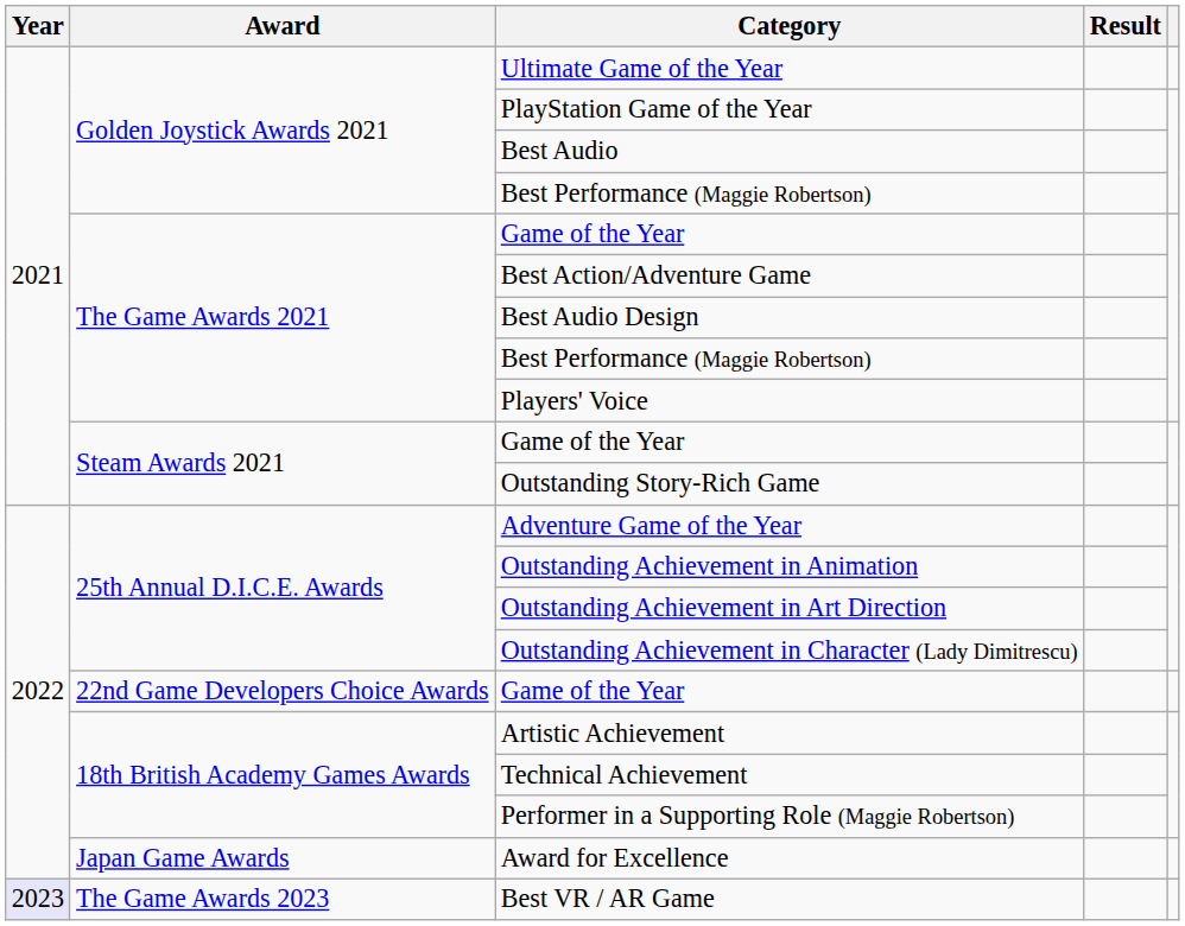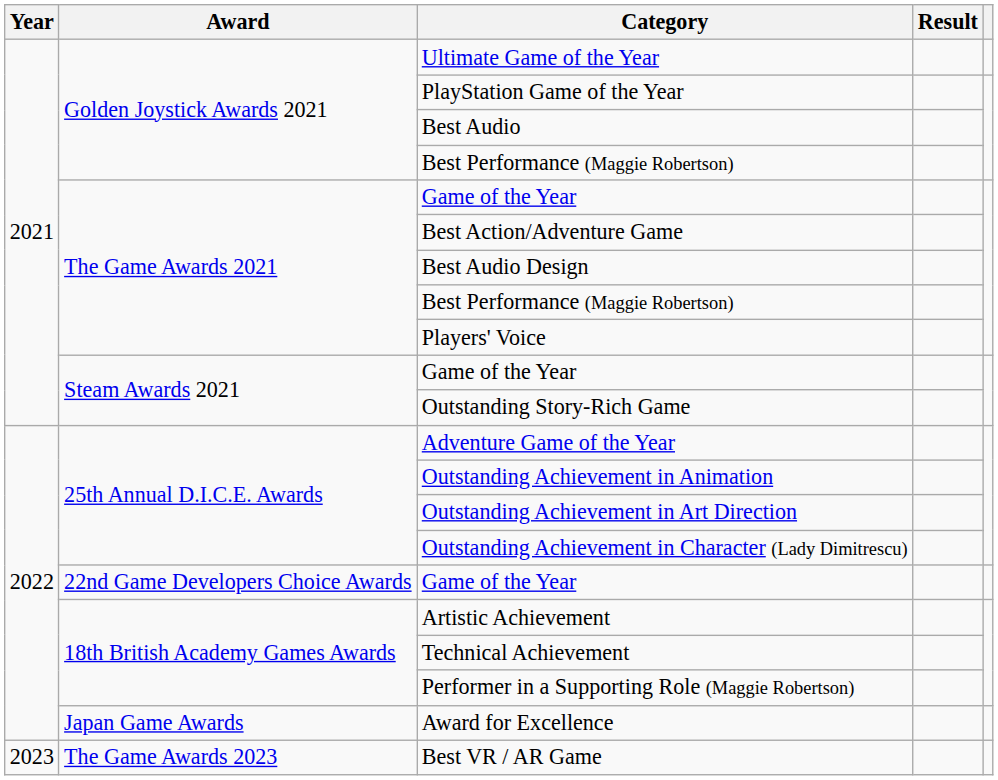Best VR / AR Game | Year: lavender background -> no background
